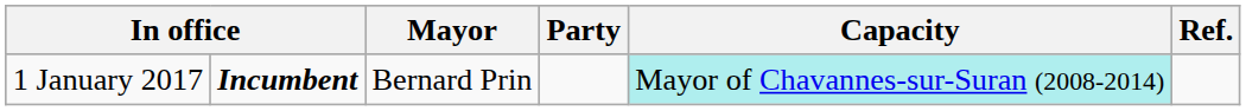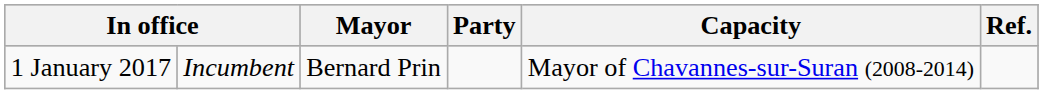1 January 2017 | column 2: bold -> normal
1 January 2017 | Capacity: paleturquoise background -> no background
